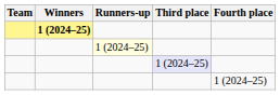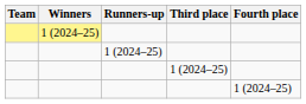row 2 | Winners: bold -> normal
row 3 | Runners-up: lightyellow background -> no background
row 4 | Third place: lavender background -> no background
